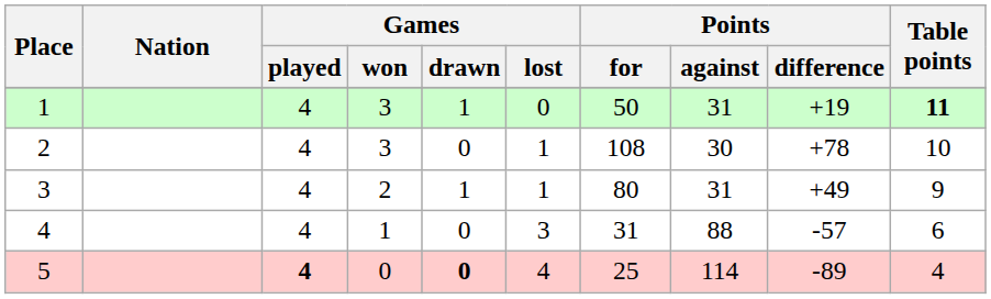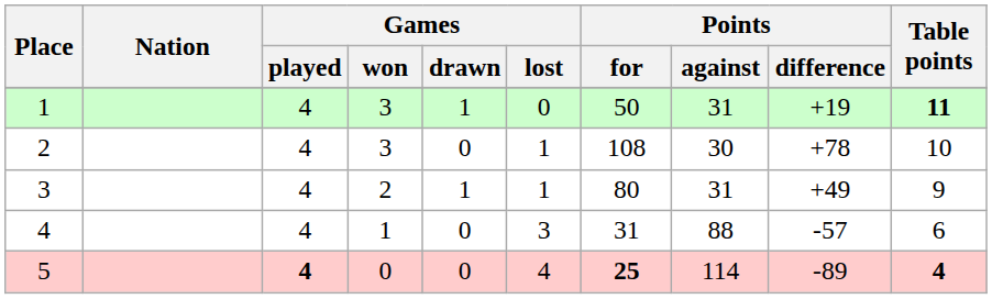5 | Games / drawn: bold -> normal
5 | Points / for: normal -> bold
5 | Table points: normal -> bold
